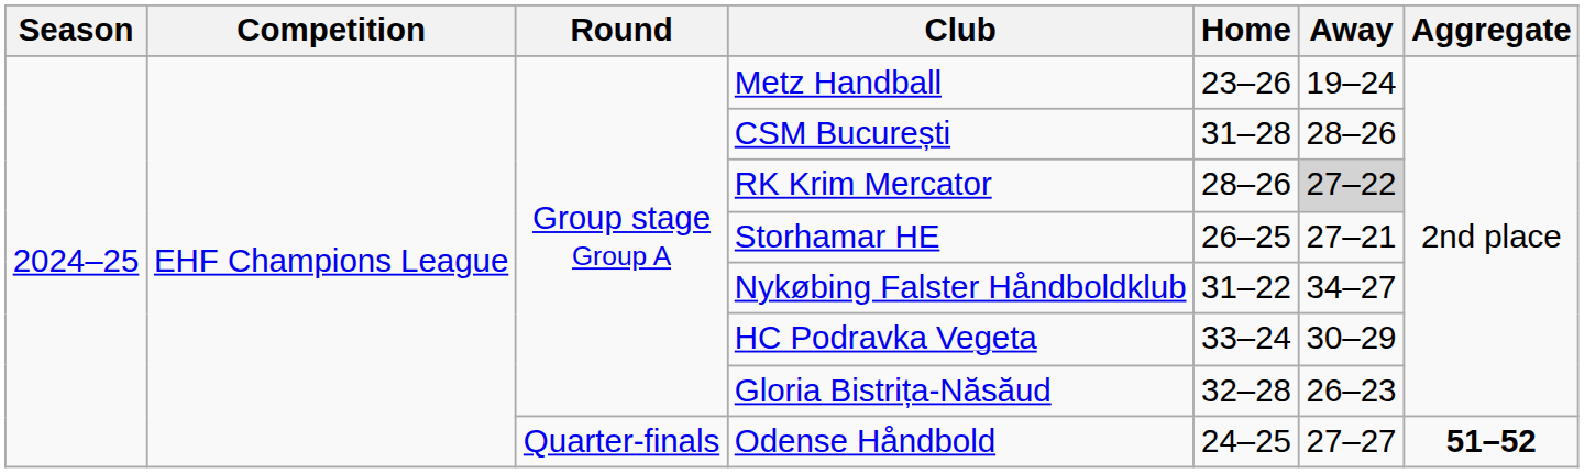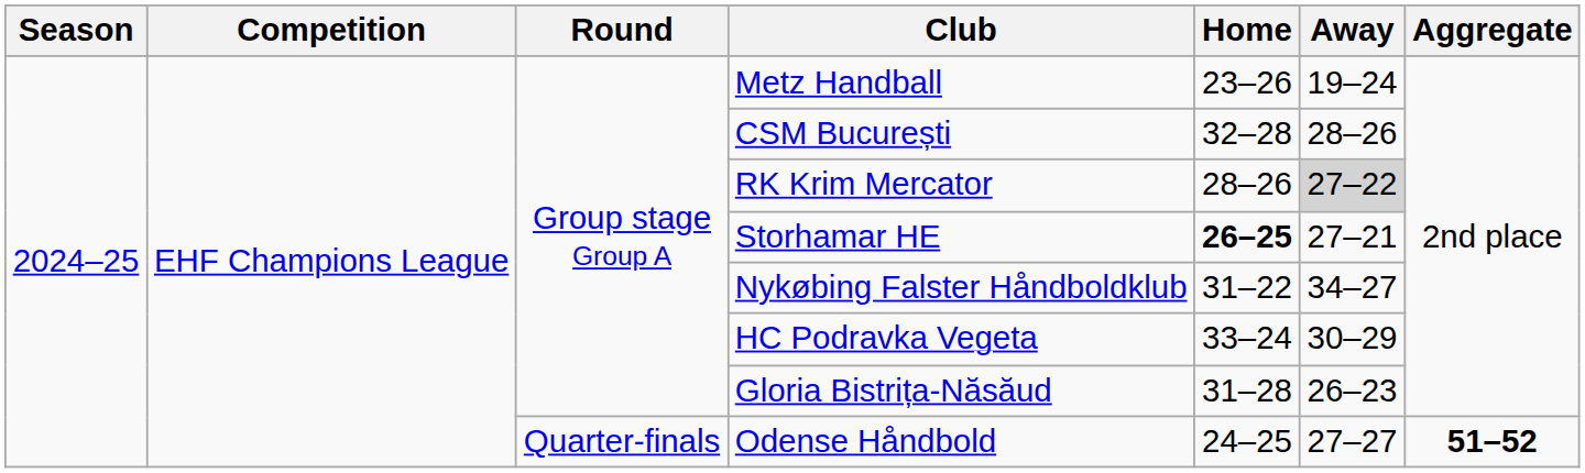CSM București | Home: 31–28 -> 32–28
Storhamar HE | Home: normal -> bold
Gloria Bistrița-Năsăud | Home: 32–28 -> 31–28
